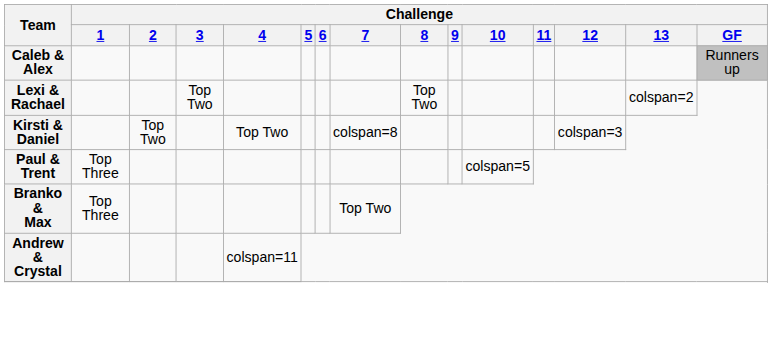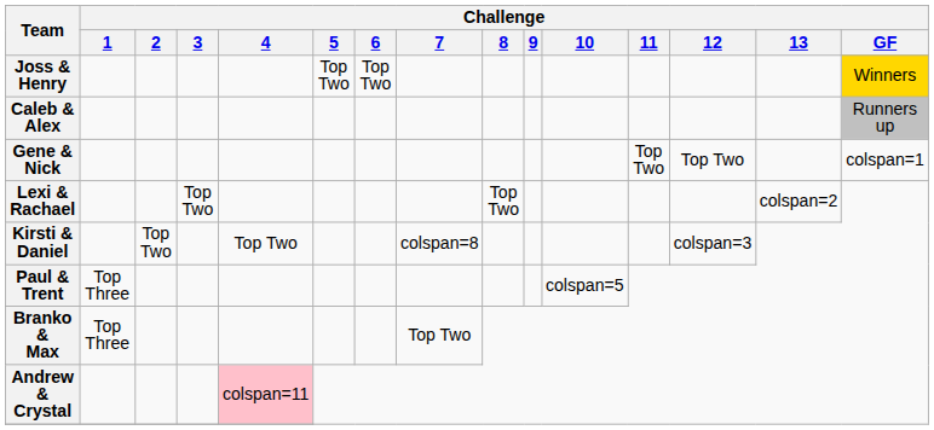+ row: Joss & Henry | Top Two | Top Two | Winners
+ row: Gene & Nick | Top Two | Top Two | colspan=1
Andrew & Crystal | Challenge / 4: no background -> pink background
